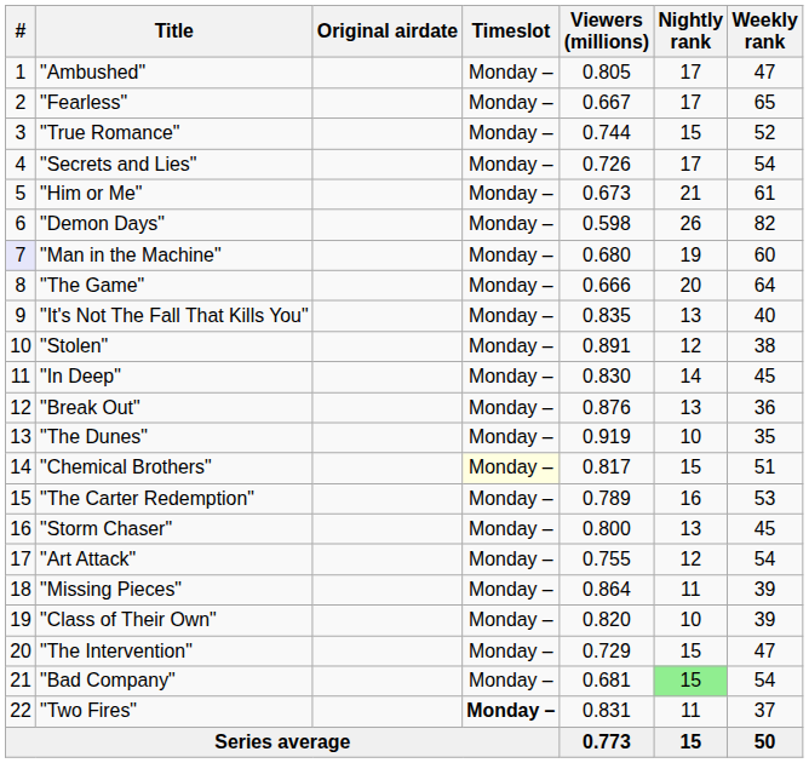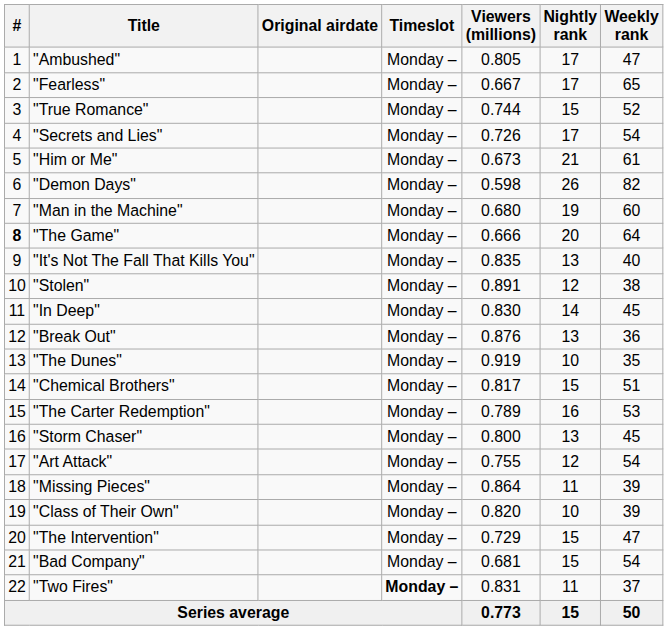"Man in the Machine" | #: lavender background -> no background
"The Game" | #: normal -> bold
"Chemical Brothers" | Timeslot: lightyellow background -> no background
"Bad Company" | Nightly rank: lightgreen background -> no background
